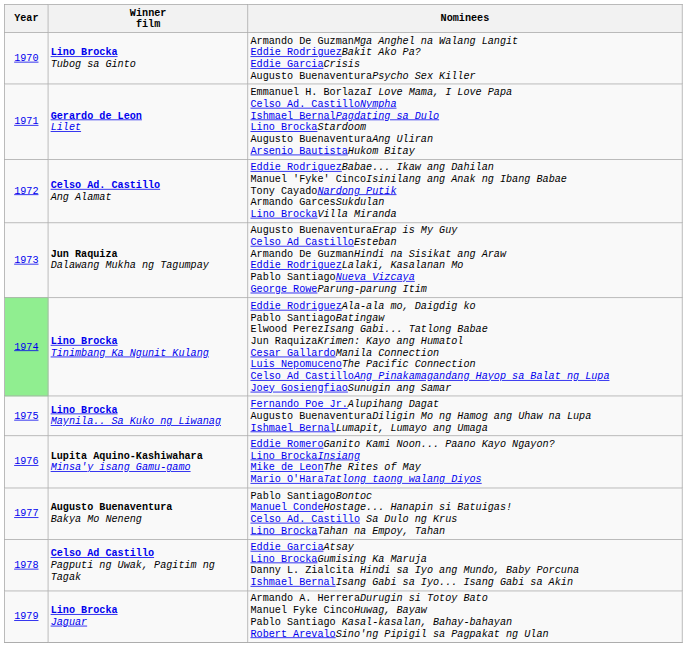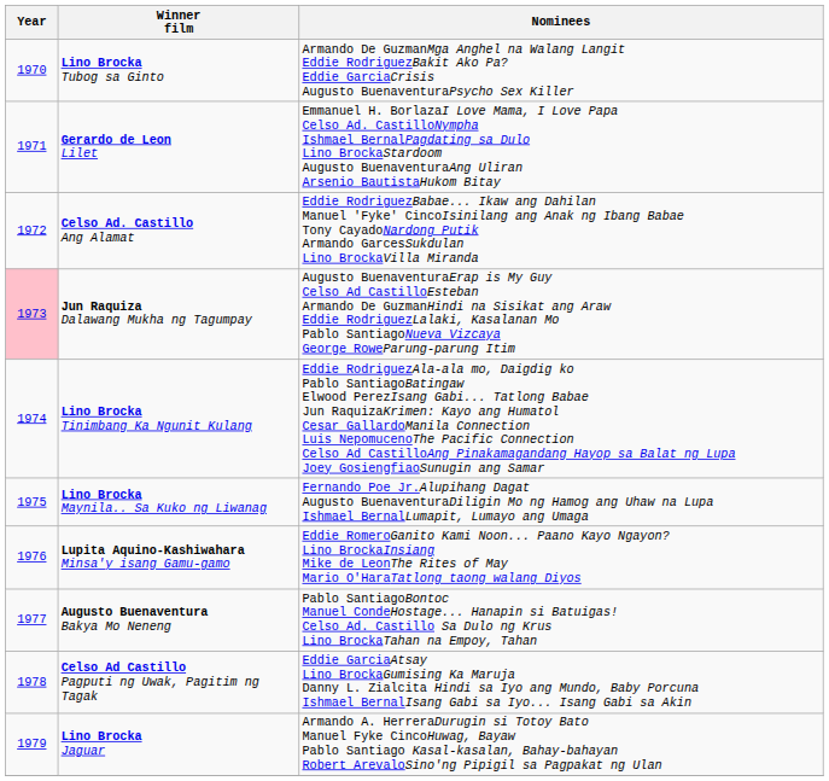Jun Raquiza Dalawang Mukha ng Tagumpay | Year: no background -> pink background
Lino Brocka Tinimbang Ka Ngunit Kulang | Year: lightgreen background -> no background
